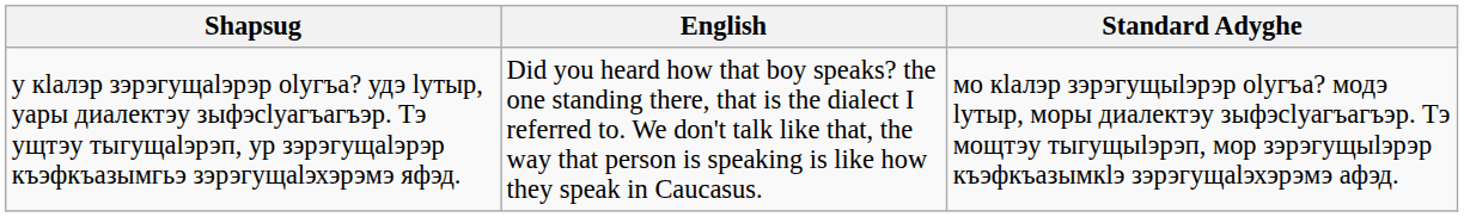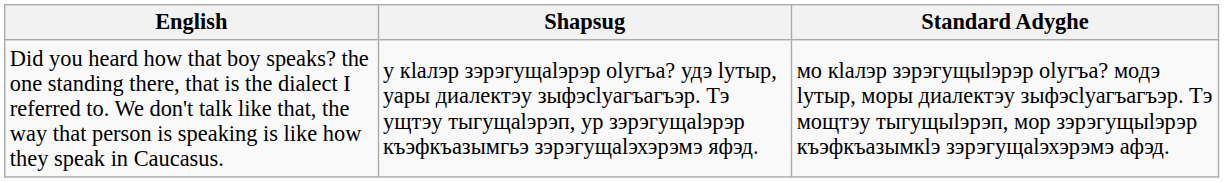columns swapped: English <-> Shapsug
